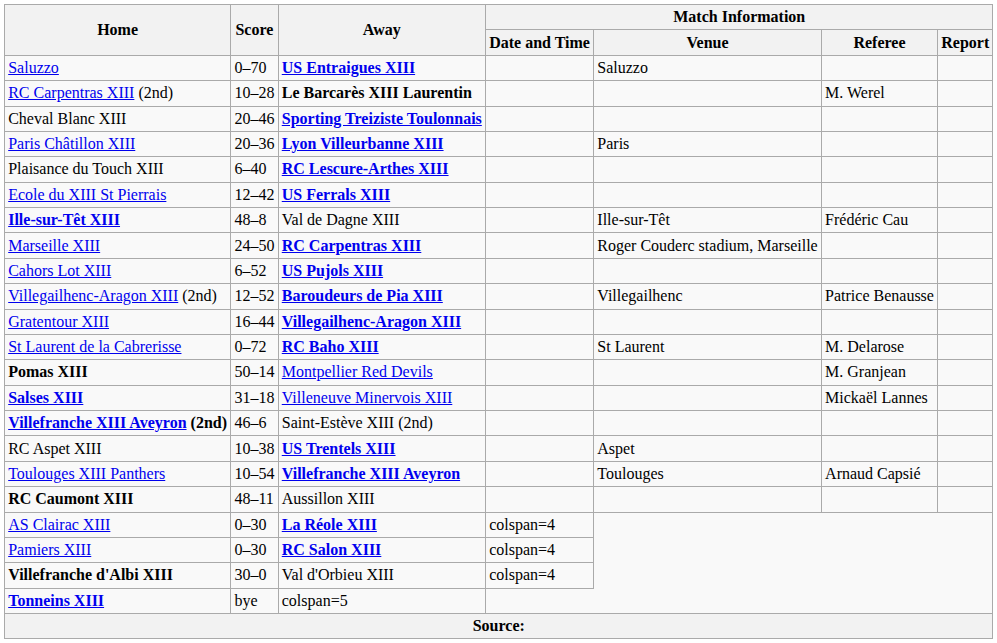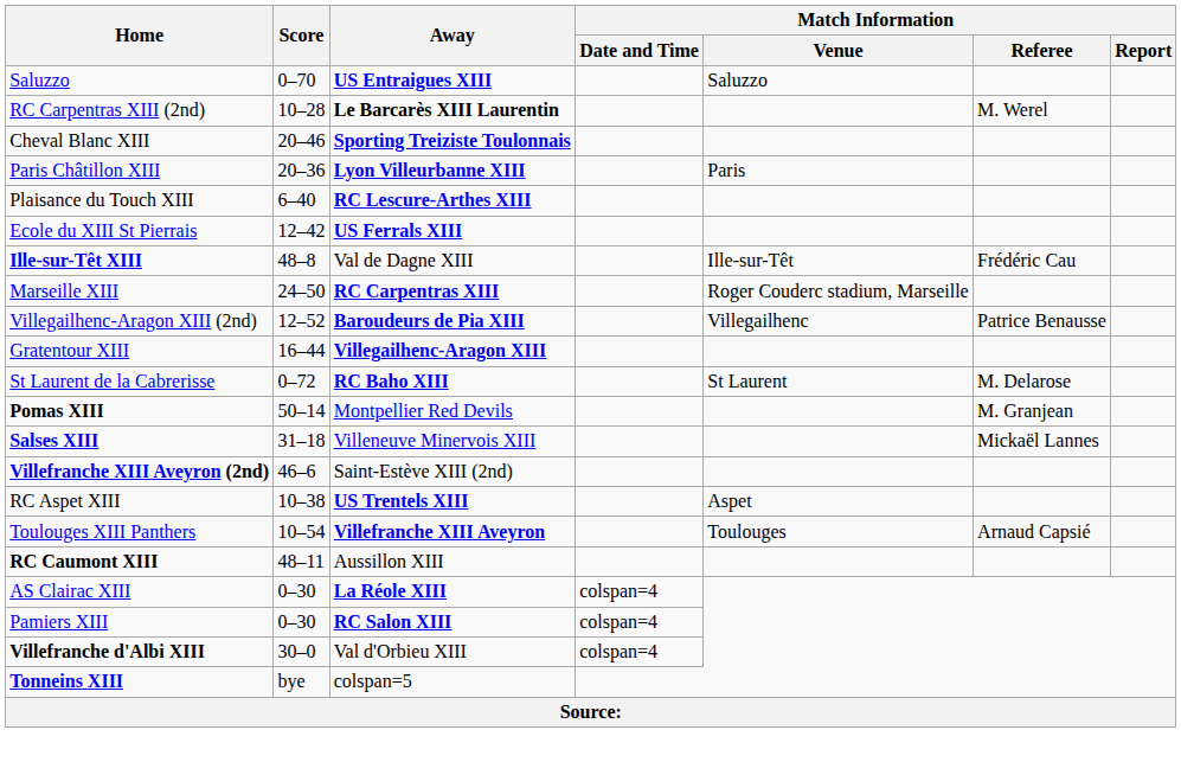- row: Cahors Lot XIII | 6–52 | US Pujols XIII
